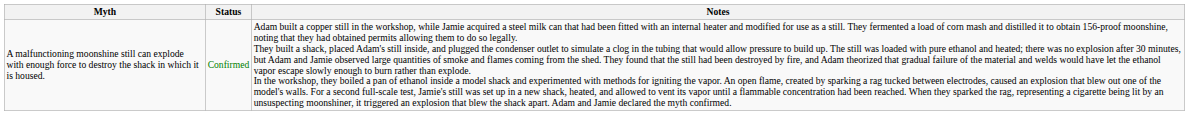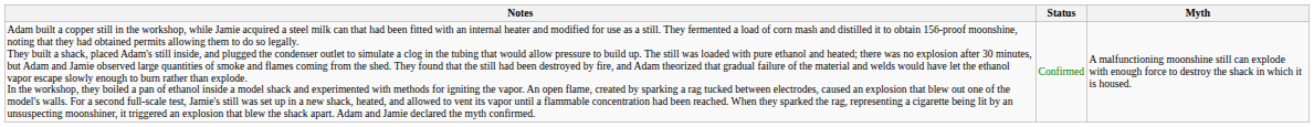columns swapped: Myth <-> Notes
